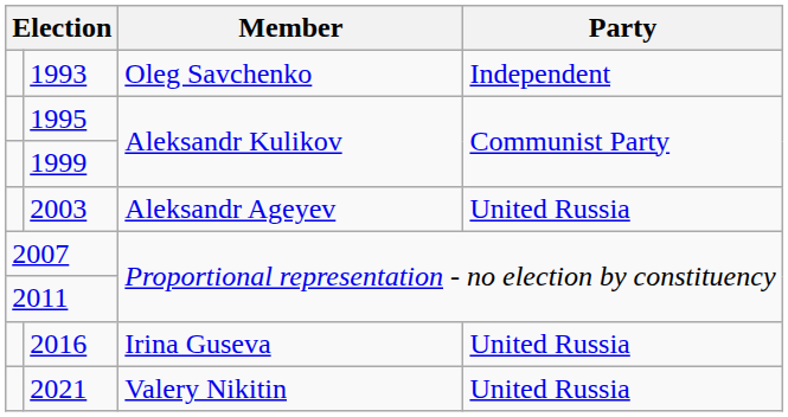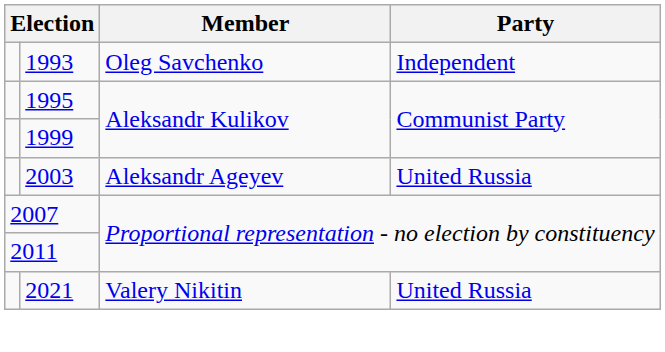- row: 2016 | Irina Guseva | United Russia
